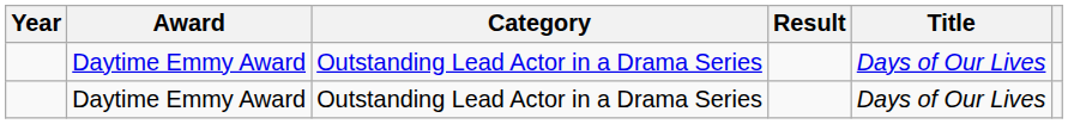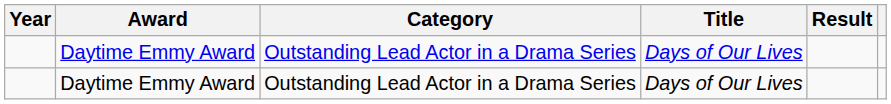columns swapped: Title <-> Result
